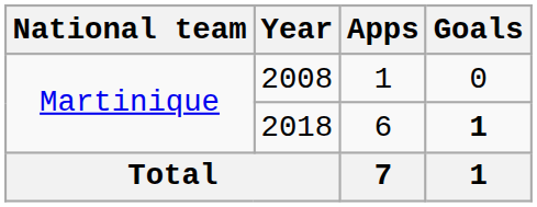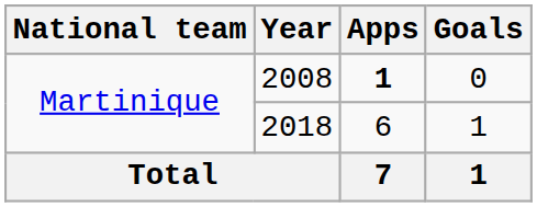2008 | Apps: normal -> bold
2018 | Goals: bold -> normal
